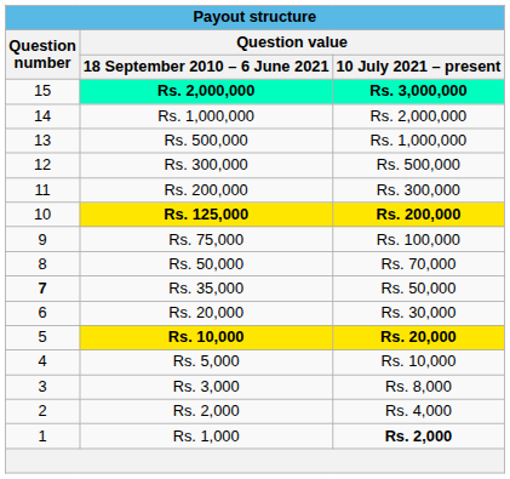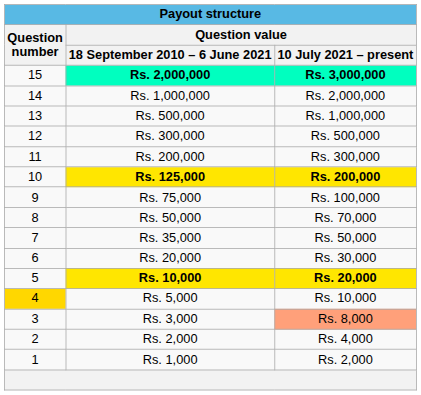Rs. 35,000 | Question number: bold -> normal
Rs. 5,000 | Question number: no background -> gold background
Rs. 3,000 | Question value / 10 July 2021 – present: no background -> lightsalmon background
Rs. 1,000 | Question value / 10 July 2021 – present: bold -> normal
